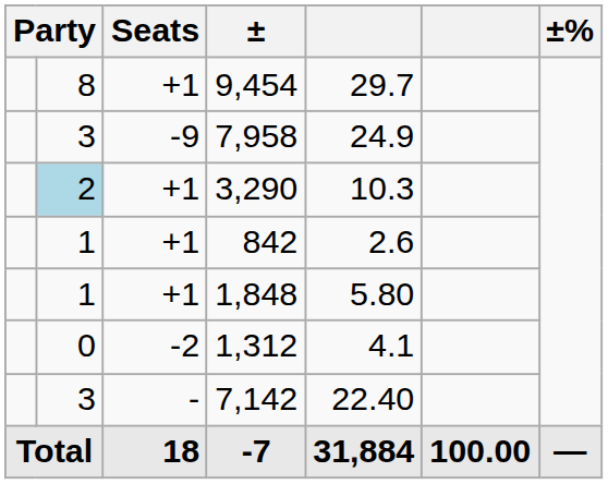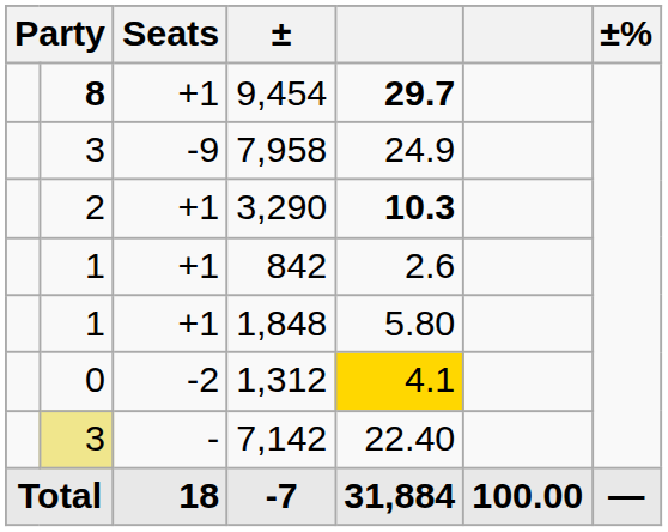9,454 | column 2: normal -> bold
9,454 | column 5: normal -> bold
3,290 | column 2: lightblue background -> no background
3,290 | column 5: normal -> bold
1,312 | column 5: no background -> gold background
7,142 | column 2: no background -> khaki background
